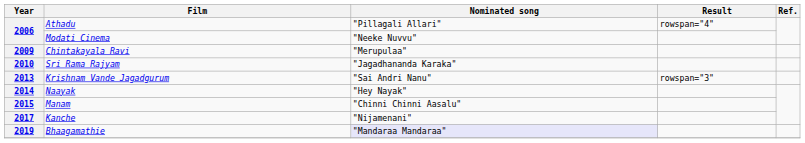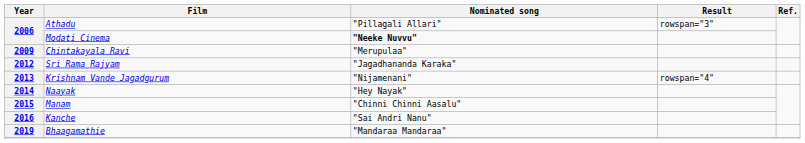Athadu | Result: rowspan="4" -> rowspan="3"
Modati Cinema | Nominated song: normal -> bold
Sri Rama Rajyam | Year: 2010 -> 2012
Krishnam Vande Jagadgurum | Nominated song: "Sai Andri Nanu" -> "Nijamenani"
Krishnam Vande Jagadgurum | Result: rowspan="3" -> rowspan="4"
Kanche | Year: 2017 -> 2016
Kanche | Nominated song: "Nijamenani" -> "Sai Andri Nanu"
Bhaagamathie | Nominated song: lavender background -> no background
